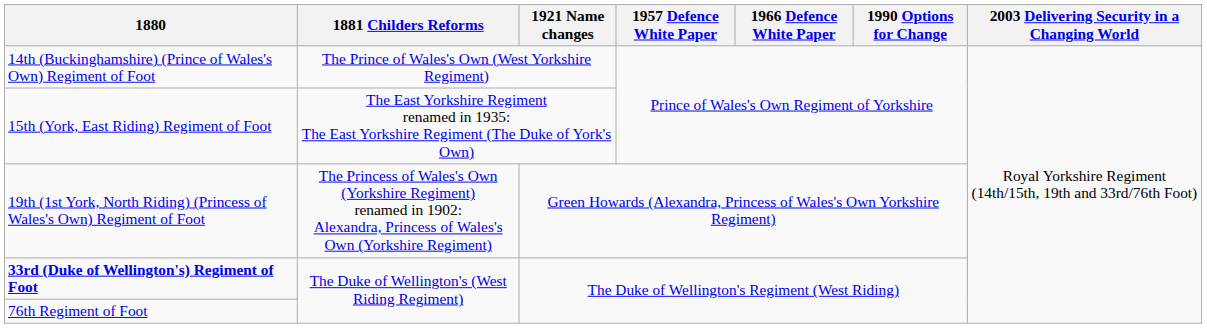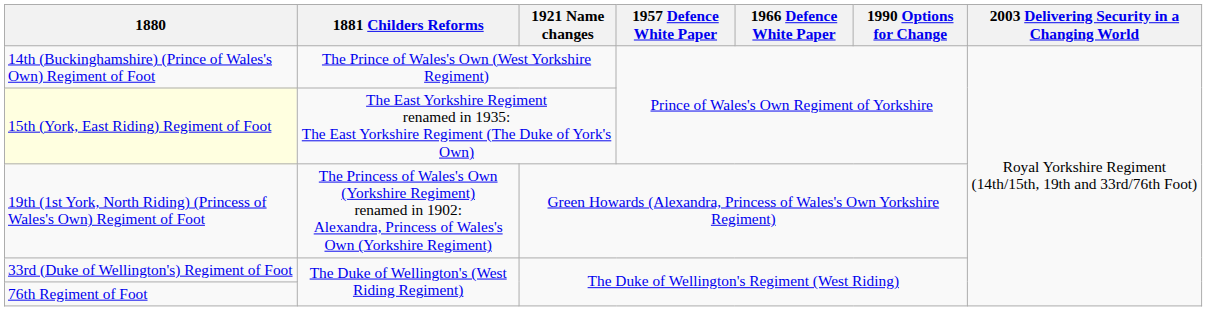15th (York, East Riding) Regiment of Foot | 1880: no background -> lightyellow background
33rd (Duke of Wellington's) Regiment of Foot | 1880: bold -> normal
